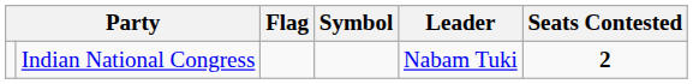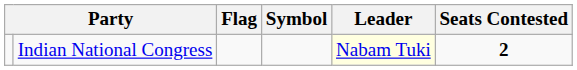Indian National Congress | Leader: no background -> lightyellow background
